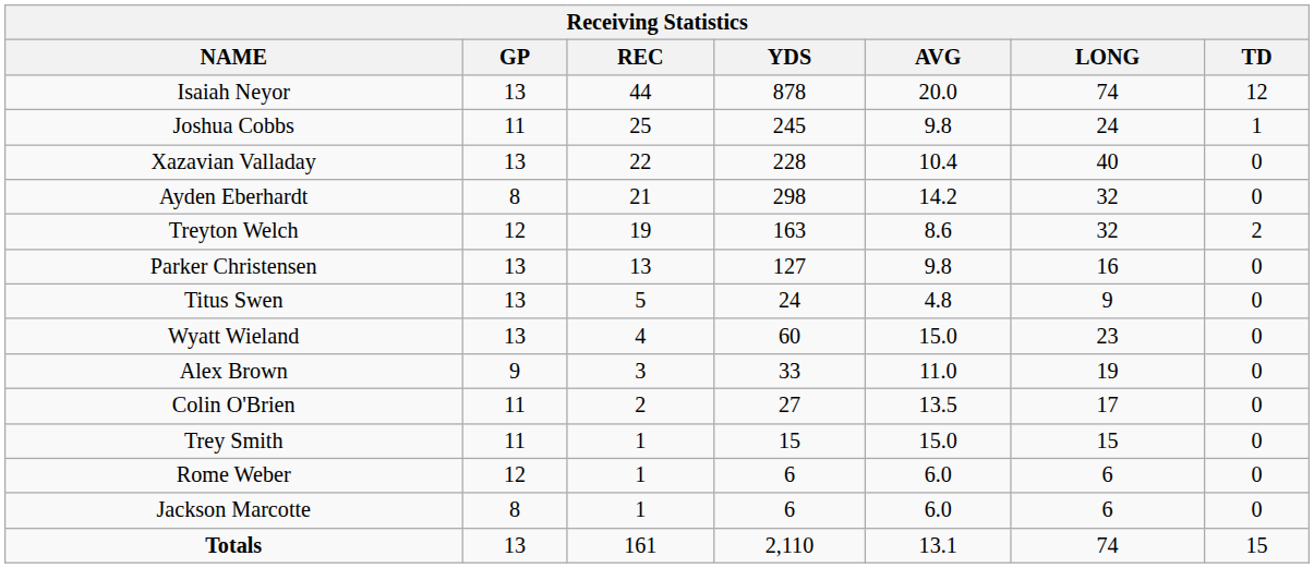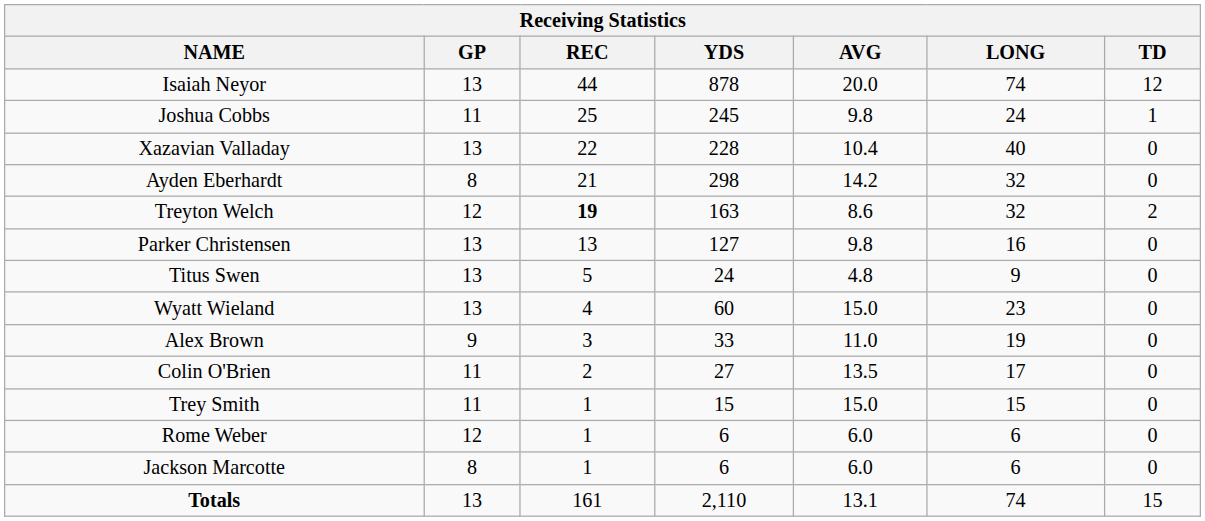Treyton Welch | REC: normal -> bold
